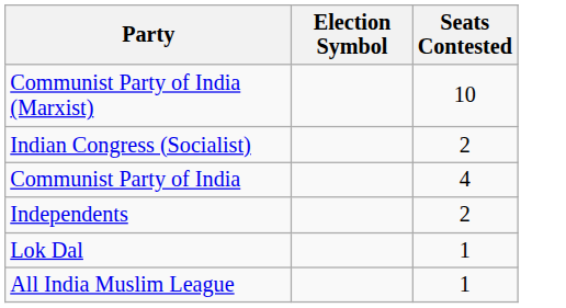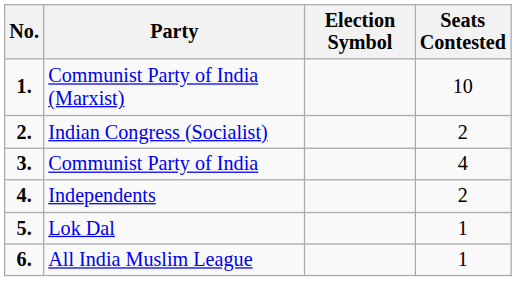+ column: No. | 1. | 2. | 3. | 4. | 5. | 6.
